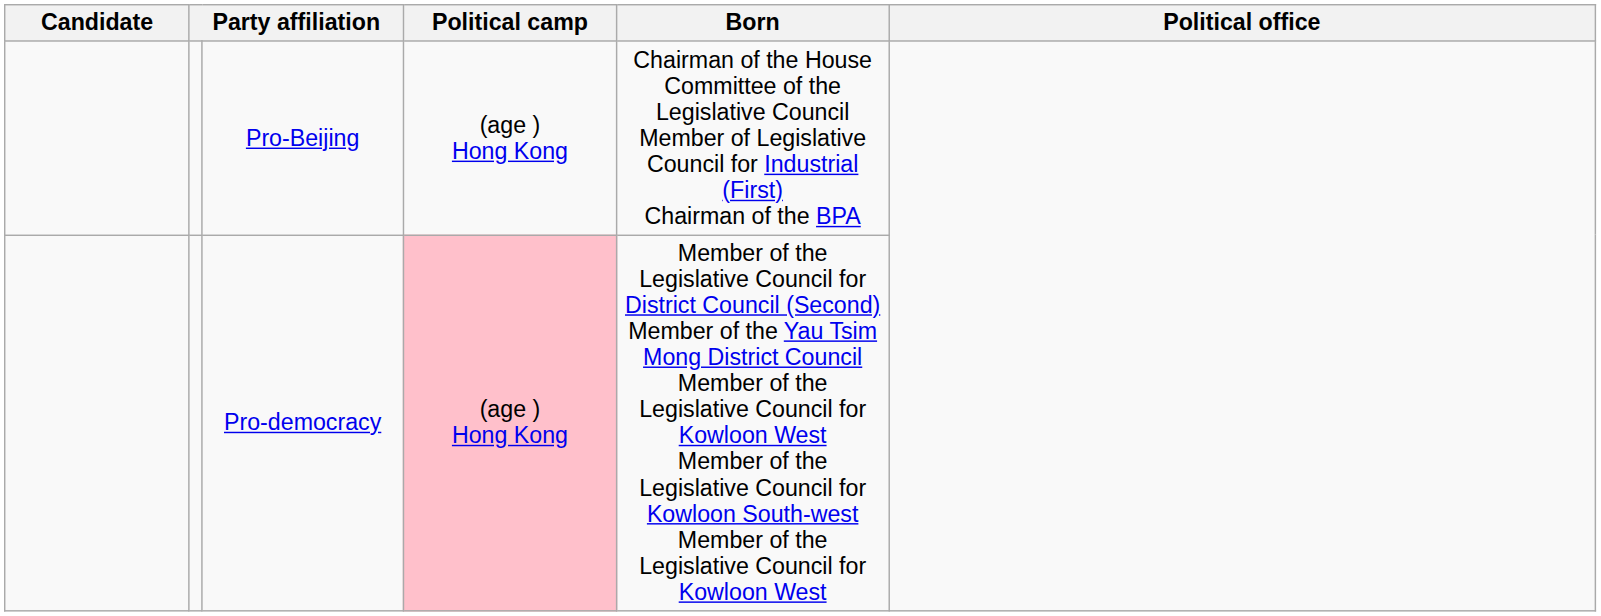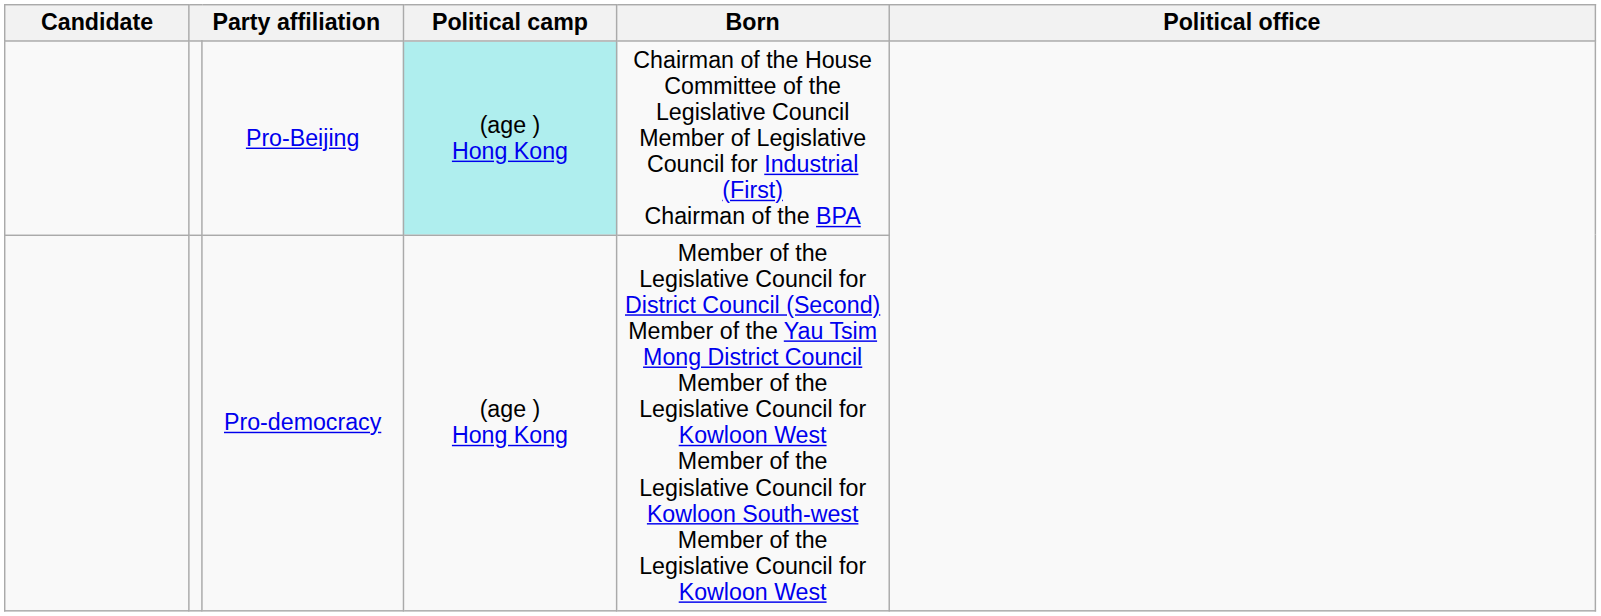Pro-Beijing | Political camp: no background -> paleturquoise background
Pro-democracy | Political camp: pink background -> no background
